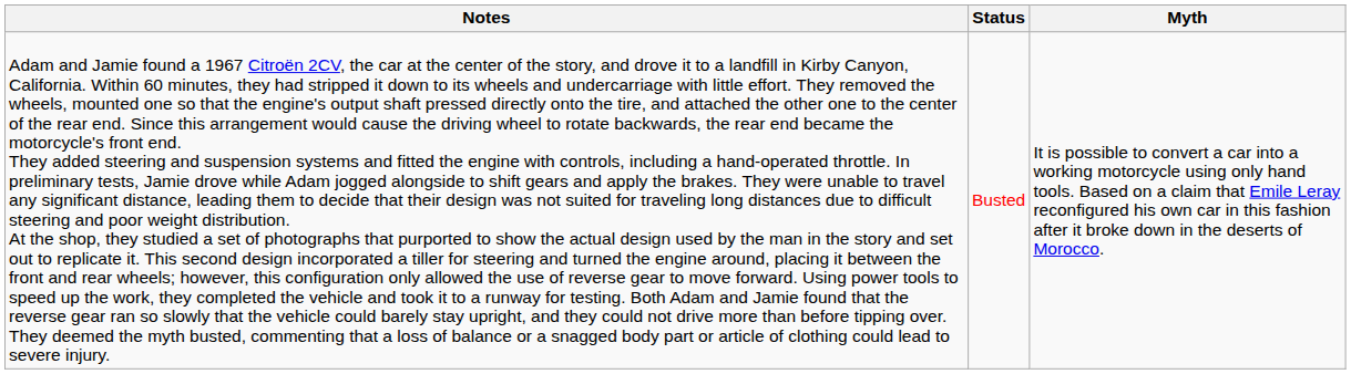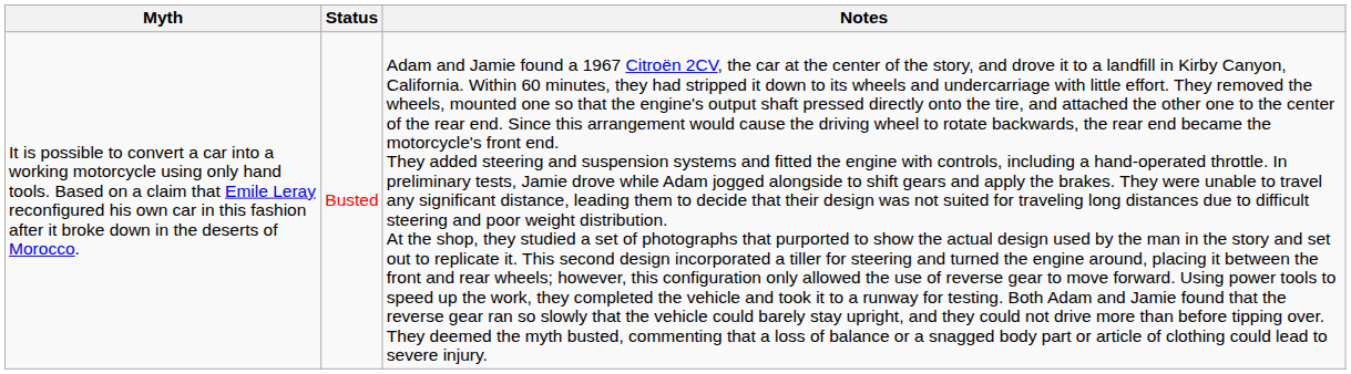columns swapped: Myth <-> Notes
